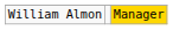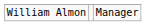William Almon | column 3: gold background -> no background
